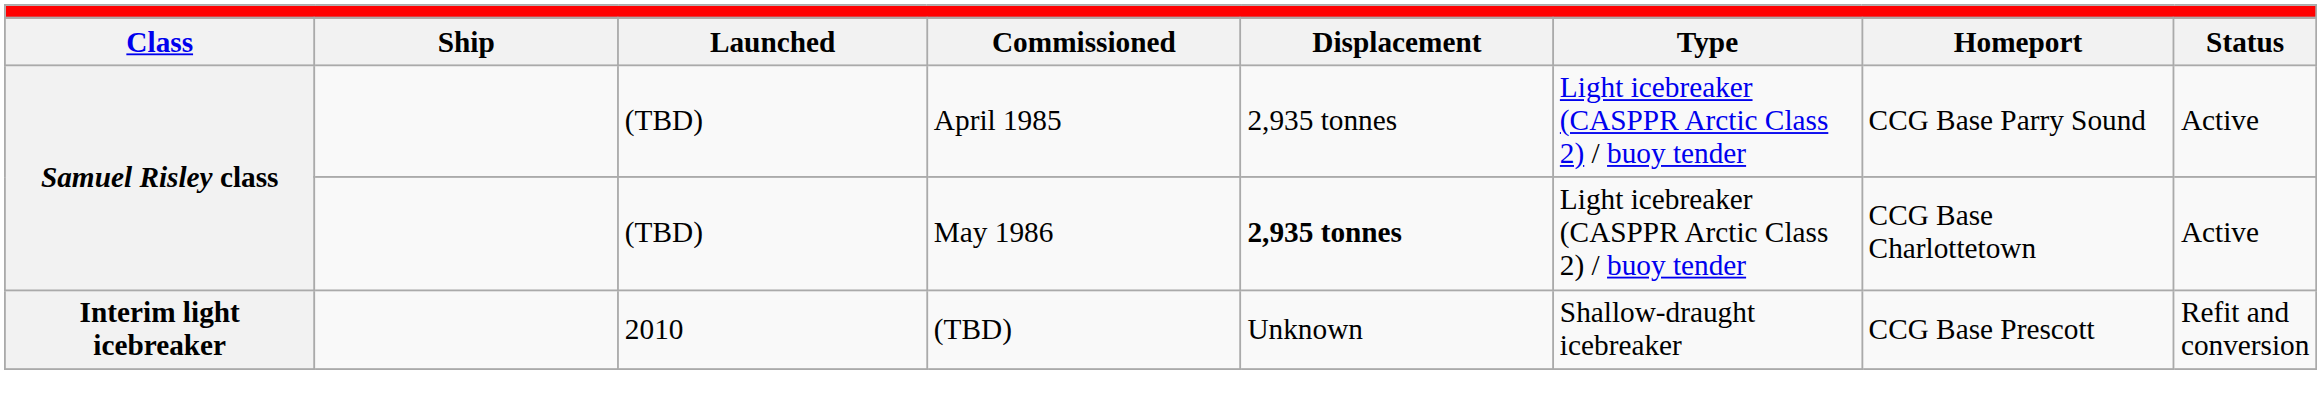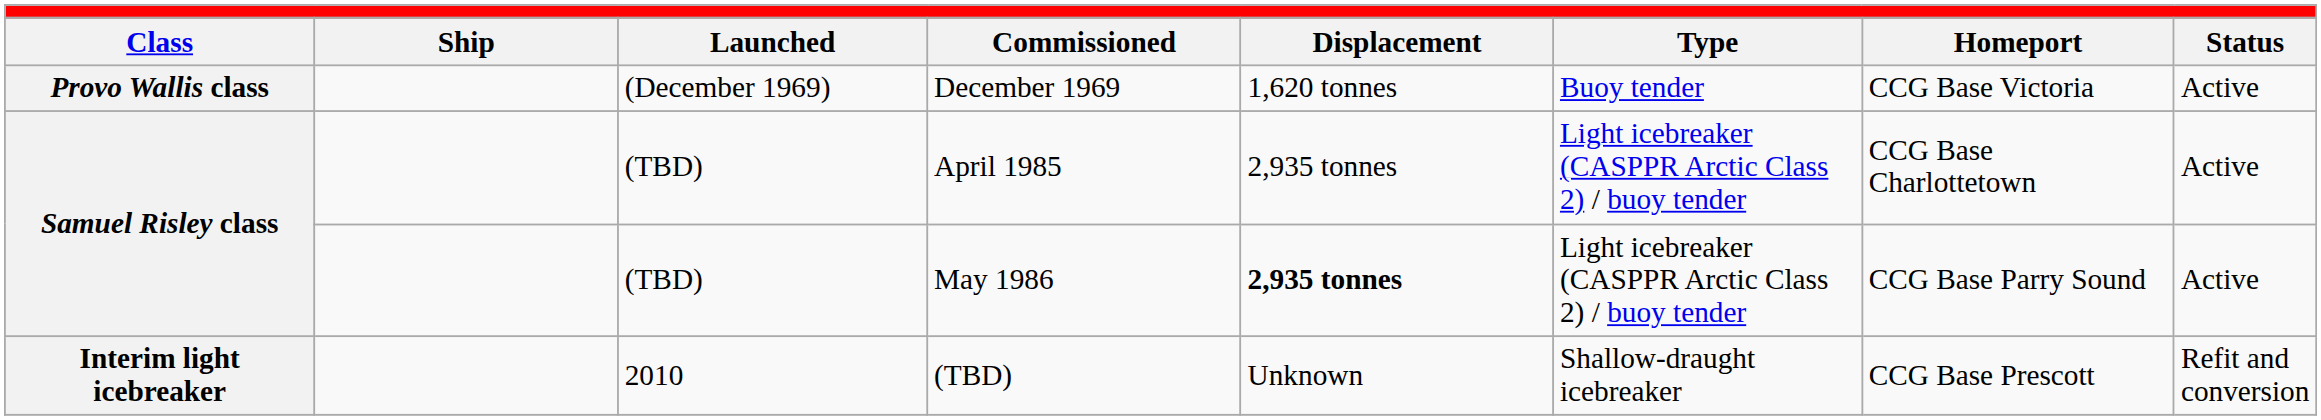+ row: Provo Wallis class | (December 1969) | December 1969 | 1,620 tonnes | Buoy tender | CCG Base Victoria | Active
April 1985 | Homeport: CCG Base Parry Sound -> CCG Base Charlottetown
May 1986 | Homeport: CCG Base Charlottetown -> CCG Base Parry Sound
